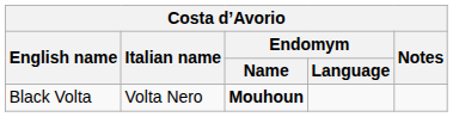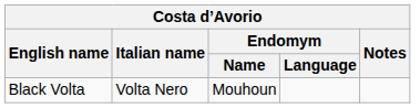Black Volta | Endomym / Name: bold -> normal
